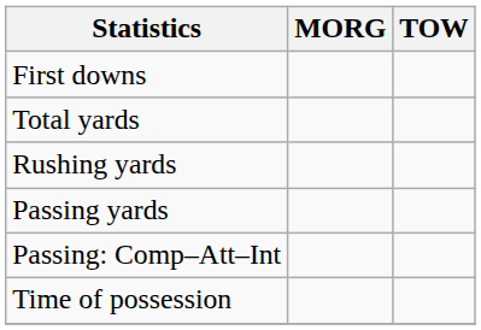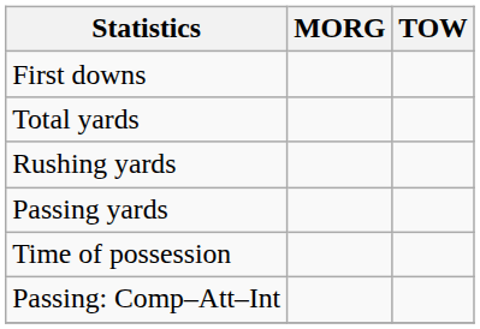rows swapped: Passing: Comp–Att–Int <-> Time of possession
